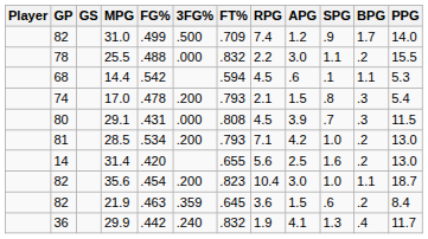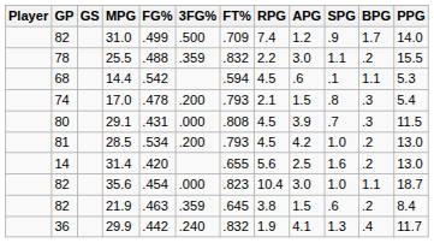25.5 | 3FG%: .000 -> .359
28.5 | RPG: 7.1 -> 4.5
35.6 | 3FG%: .200 -> .000
21.9 | RPG: 3.6 -> 3.8
